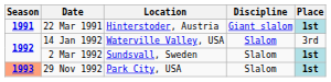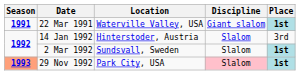22 Mar 1991 | Location: Hinterstoder, Austria -> Waterville Valley, USA
14 Jan 1992 | Location: Waterville Valley, USA -> Hinterstoder, Austria
29 Nov 1992 | Discipline: no background -> pink background
